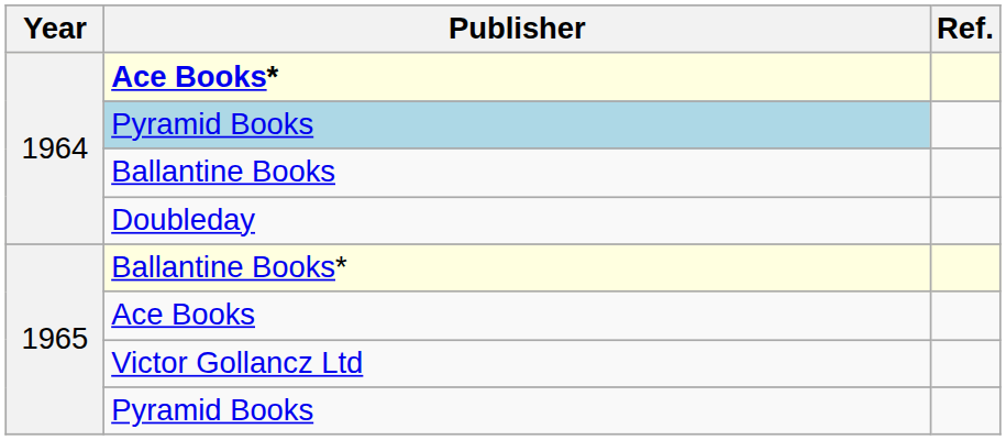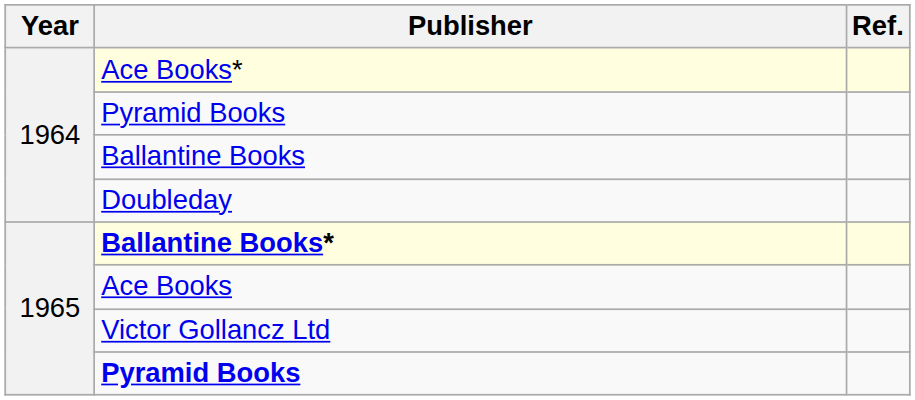Ace Books* | Publisher: bold -> normal
1964 / Pyramid Books | Publisher: lightblue background -> no background
Ballantine Books* | Publisher: normal -> bold
1965 / Pyramid Books | Publisher: normal -> bold
